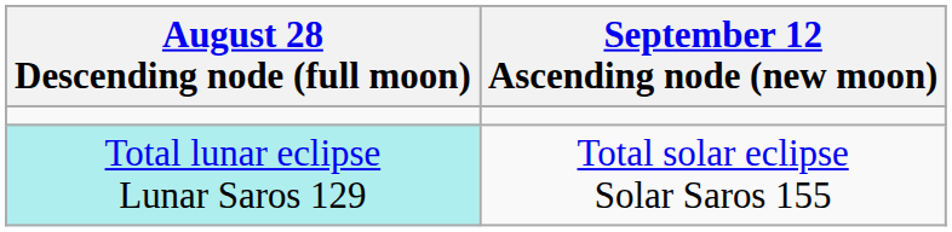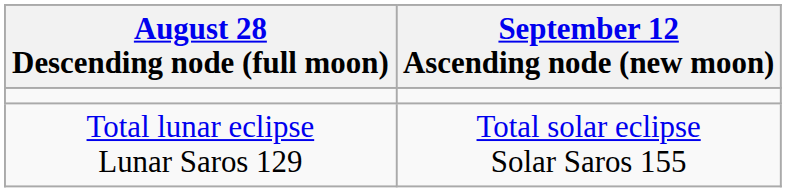row 3 | August 28 Descending node (full moon): paleturquoise background -> no background
